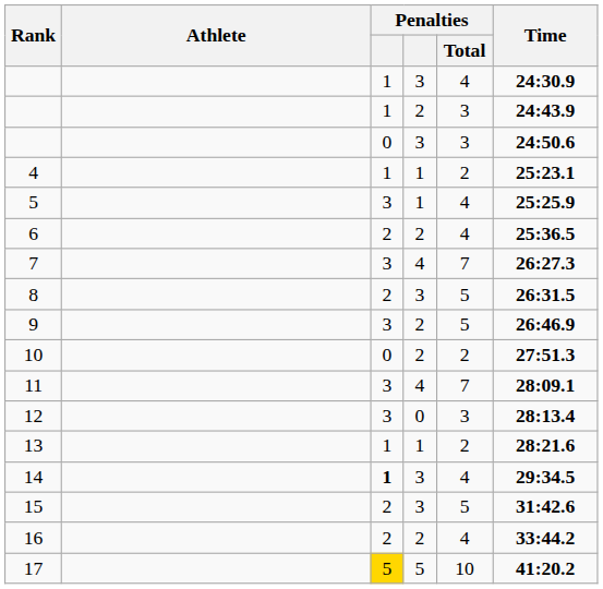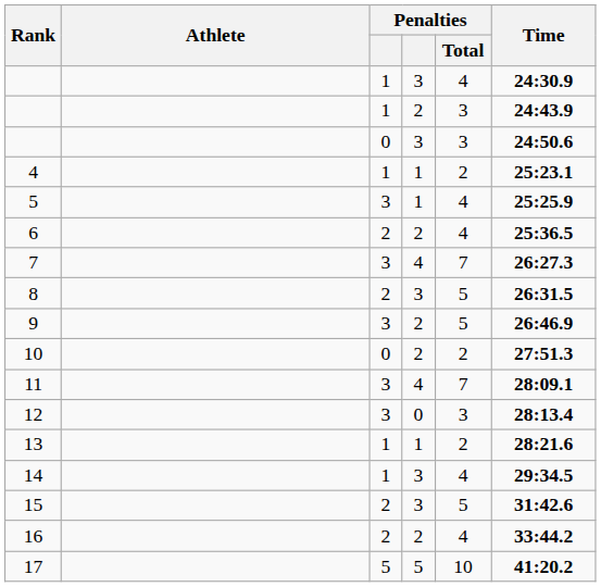14 | column 3: bold -> normal
17 | column 3: gold background -> no background
